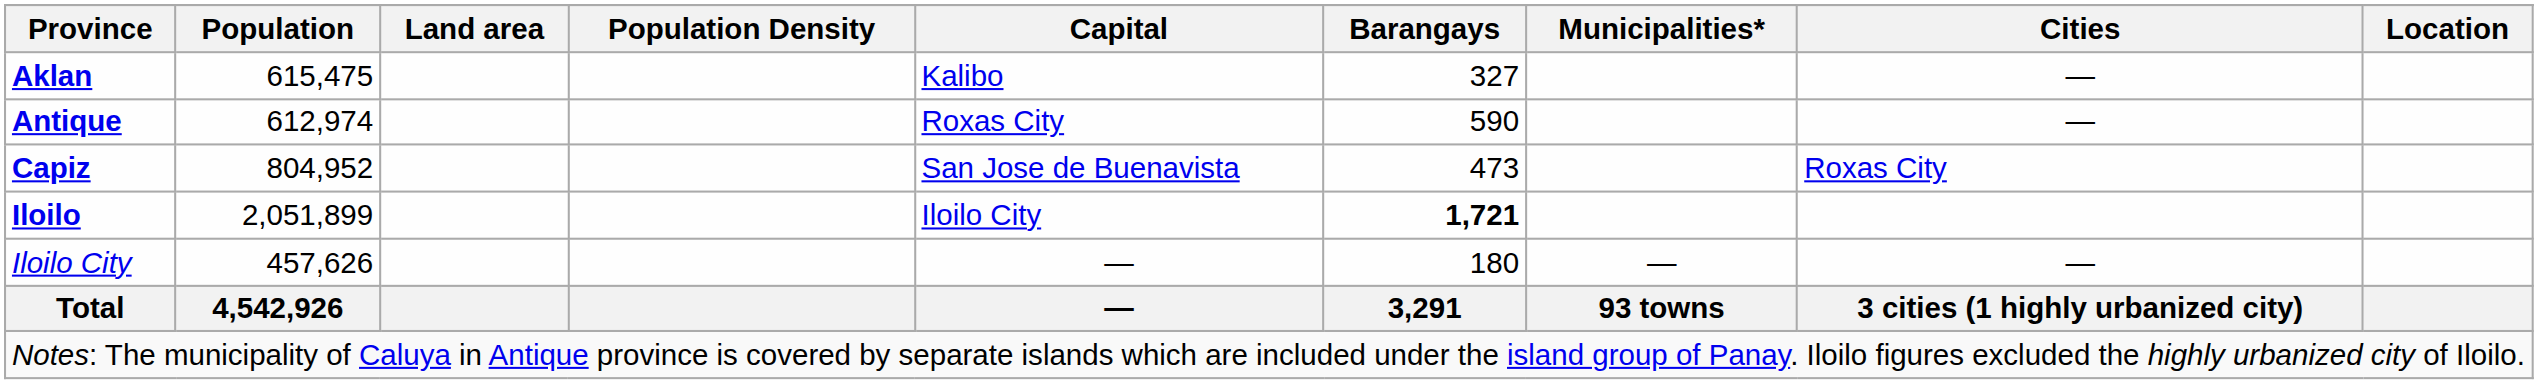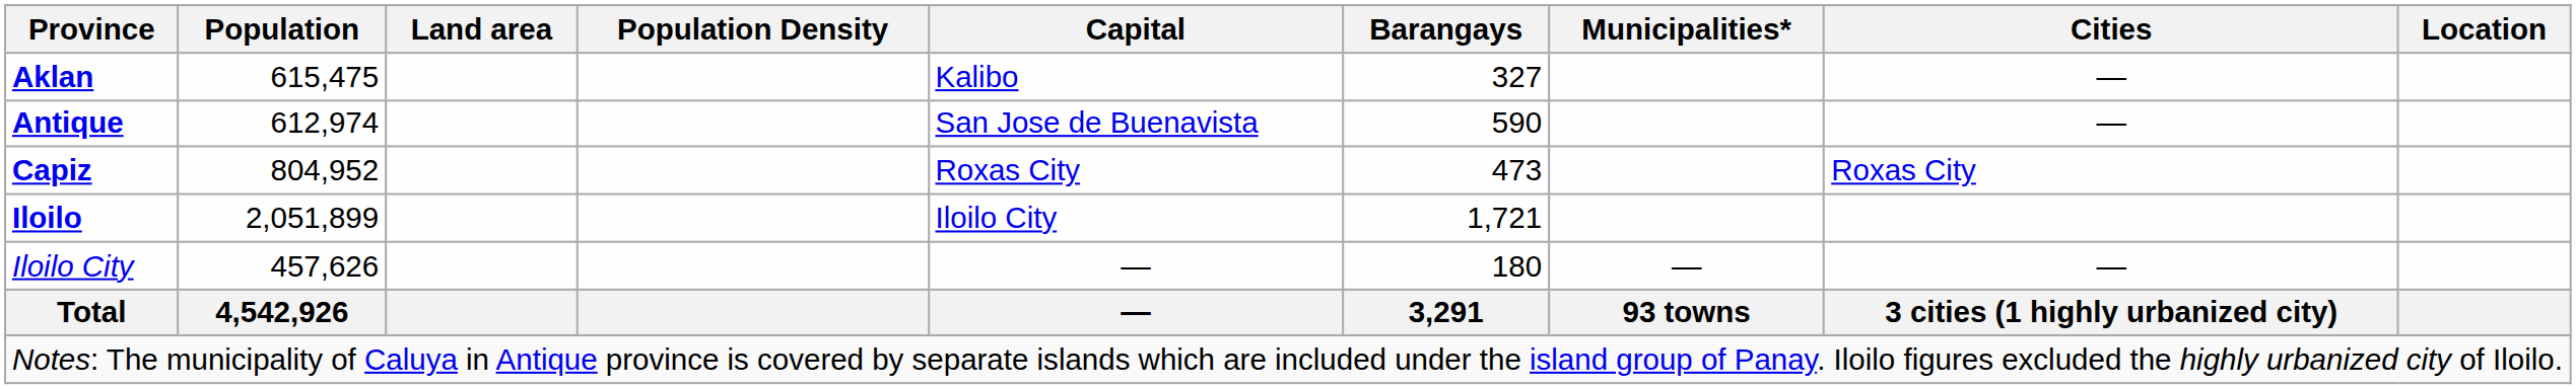Antique | Capital: Roxas City -> San Jose de Buenavista
Capiz | Capital: San Jose de Buenavista -> Roxas City
Iloilo | Barangays: bold -> normal
